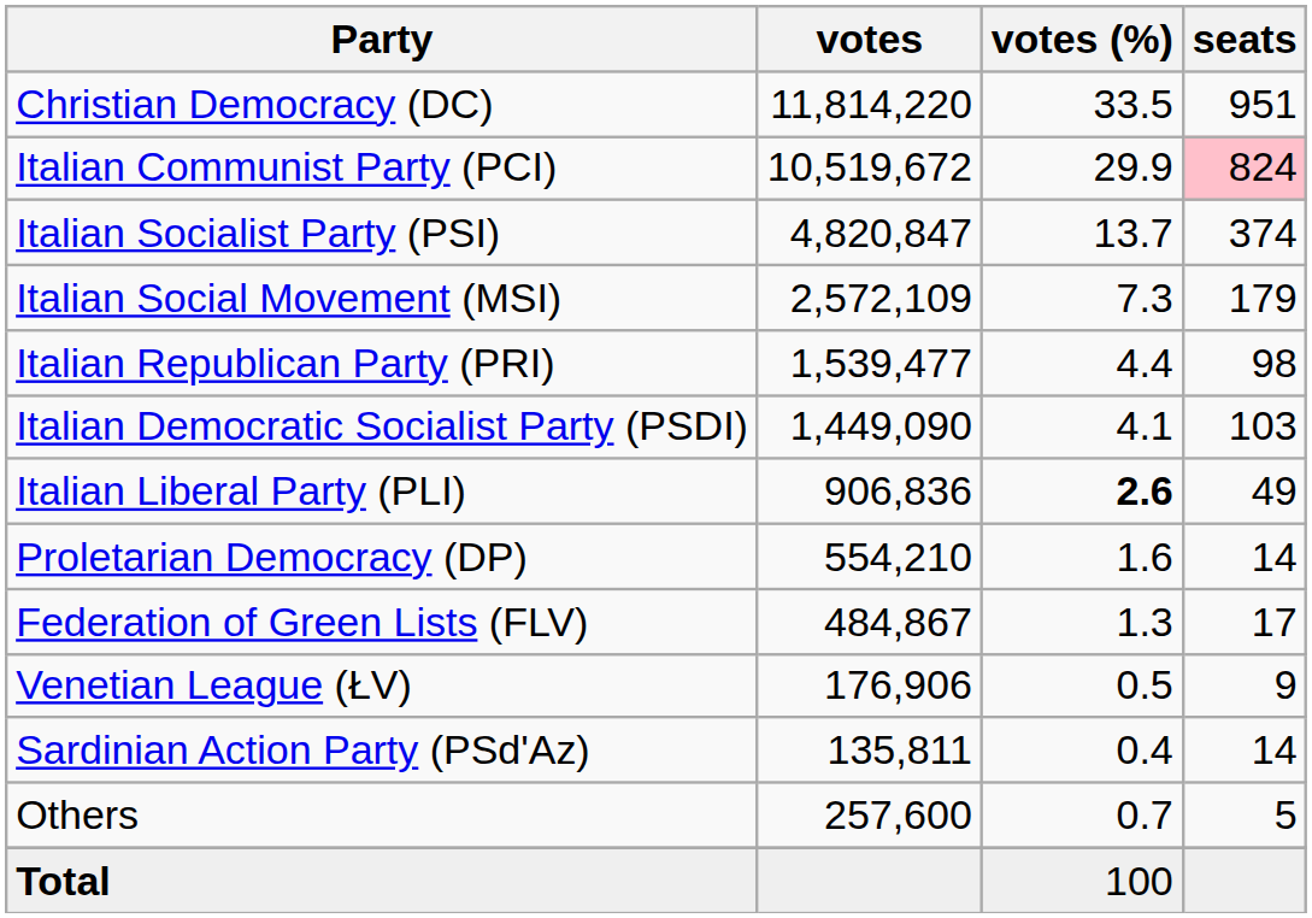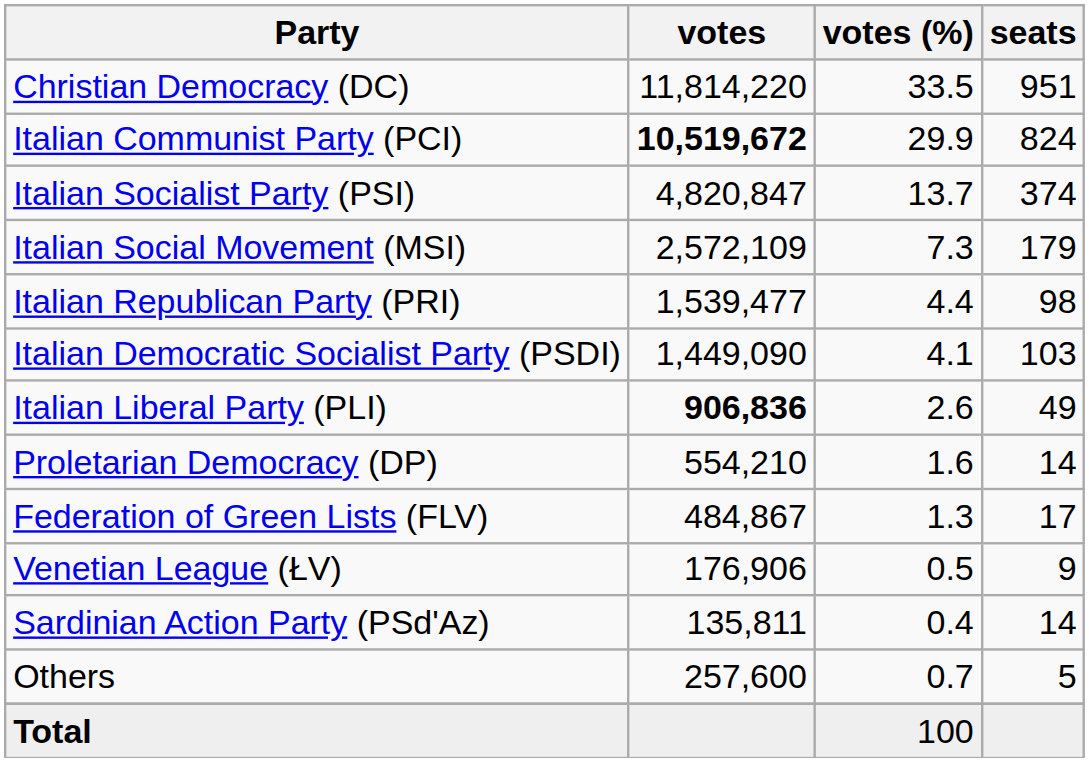Italian Communist Party (PCI) | votes: normal -> bold
Italian Communist Party (PCI) | seats: pink background -> no background
Italian Liberal Party (PLI) | votes: normal -> bold
Italian Liberal Party (PLI) | votes (%): bold -> normal
